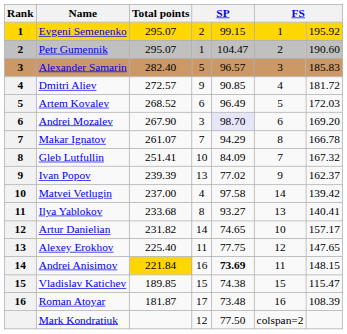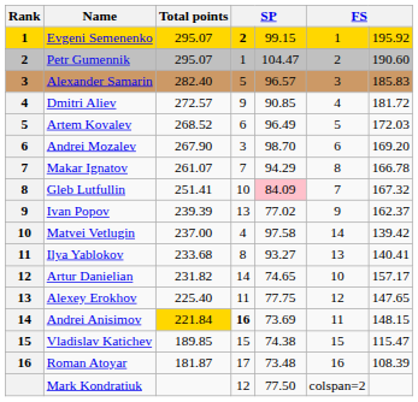Evgeni Semenenko | column 4: normal -> bold
Andrei Mozalev | column 5: lavender background -> no background
Gleb Lutfullin | column 5: no background -> pink background
Andrei Anisimov | column 4: normal -> bold
Andrei Anisimov | column 5: bold -> normal
